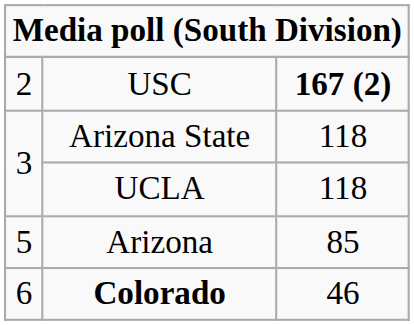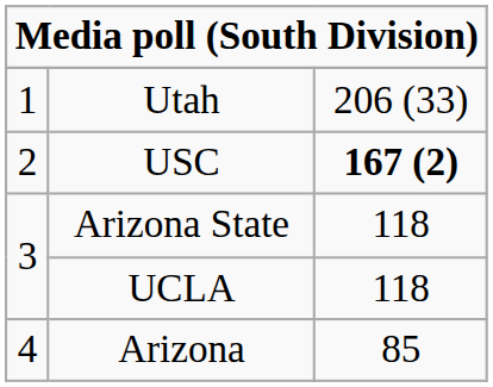+ row: 1 | Utah | 206 (33)
Arizona | column 1: 5 -> 4
- row: 6 | Colorado | 46
